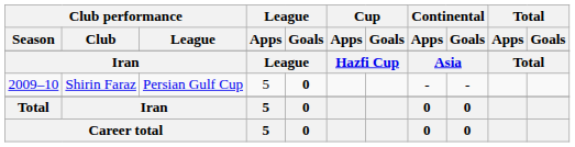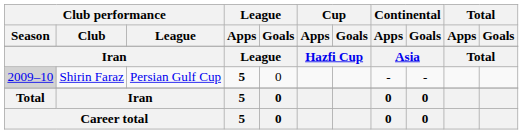Shirin Faraz | Club performance / Season: no background -> lightgrey background
Shirin Faraz | League / Apps: normal -> bold
Shirin Faraz | League / Goals: bold -> normal
